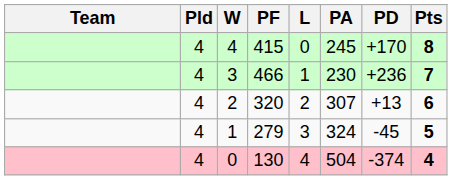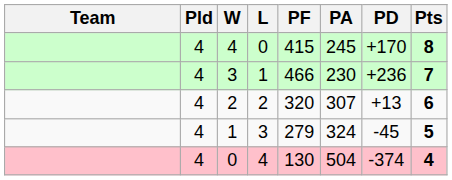columns swapped: L <-> PF
